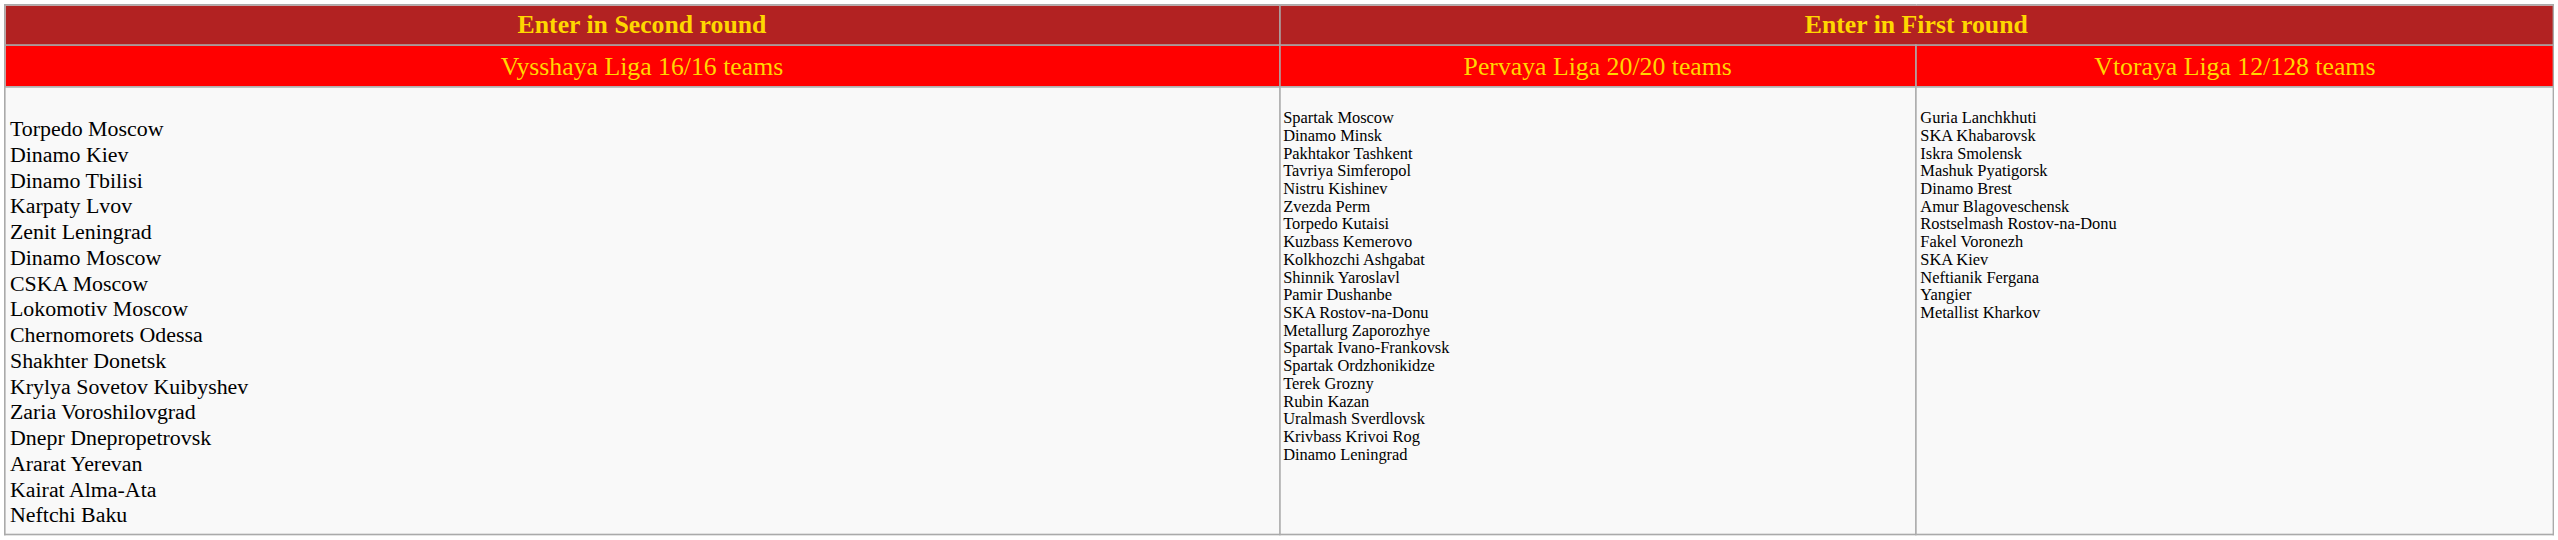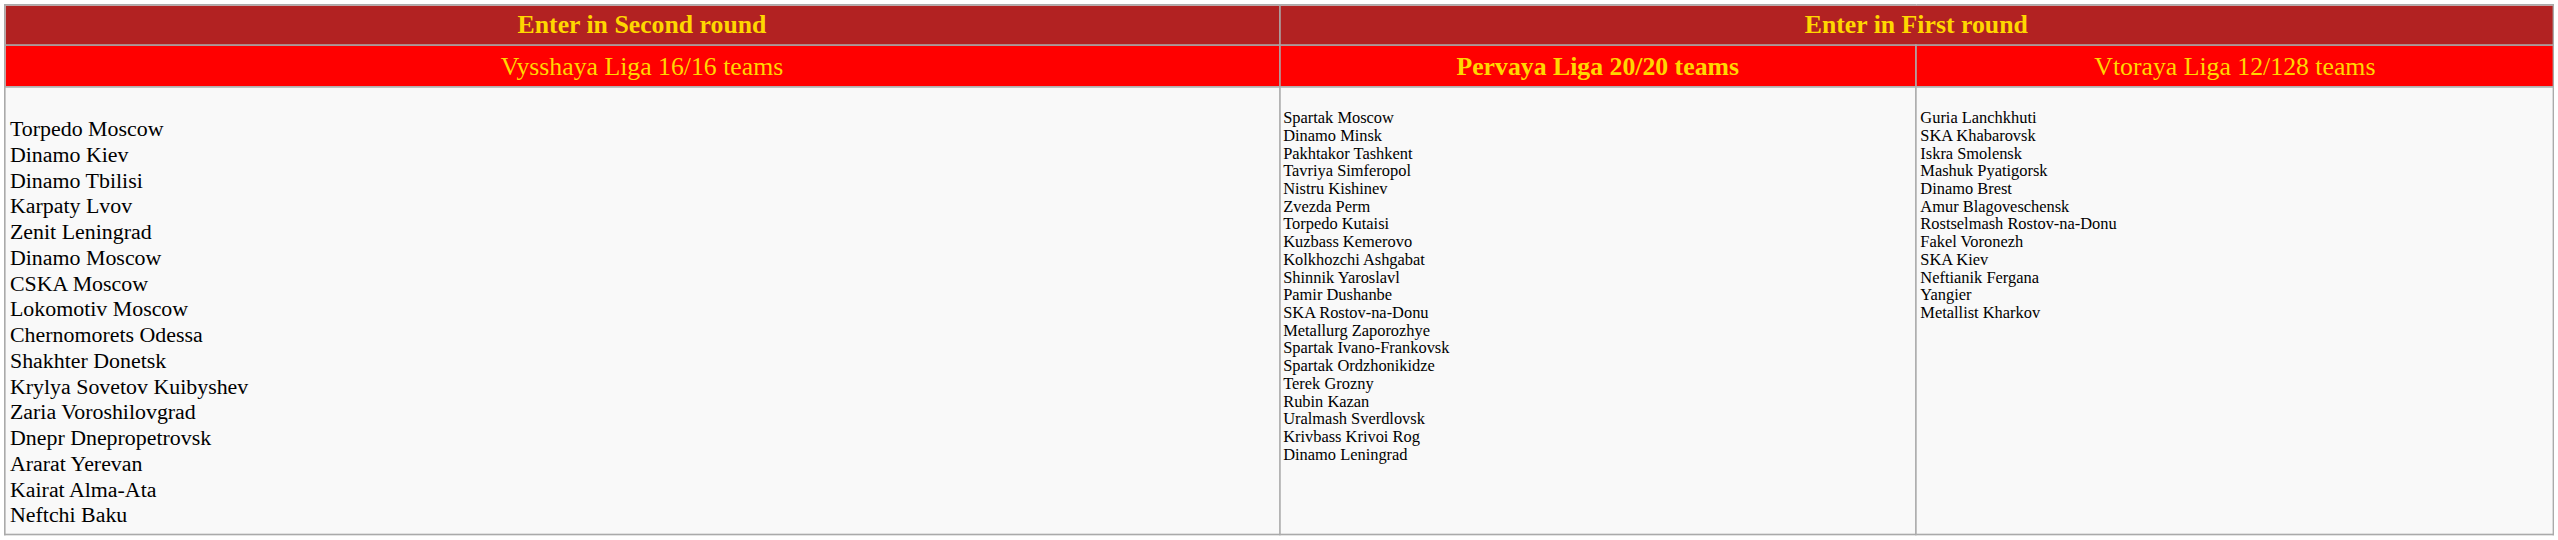Vysshaya Liga 16/16 teams | column 2: normal -> bold
